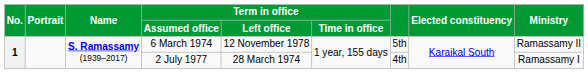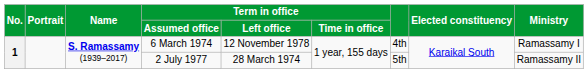6 March 1974 | column 7: 5th -> 4th
6 March 1974 | Ministry: Ramassamy II -> Ramassamy I
2 July 1977 | column 7: 4th -> 5th
2 July 1977 | Ministry: Ramassamy I -> Ramassamy II
